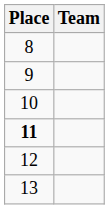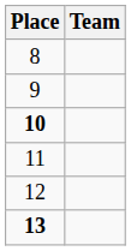10 | Place: normal -> bold
11 | Place: bold -> normal
13 | Place: normal -> bold
